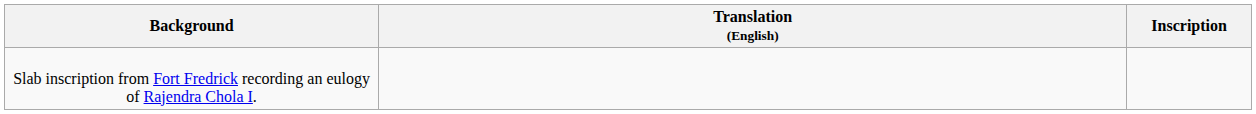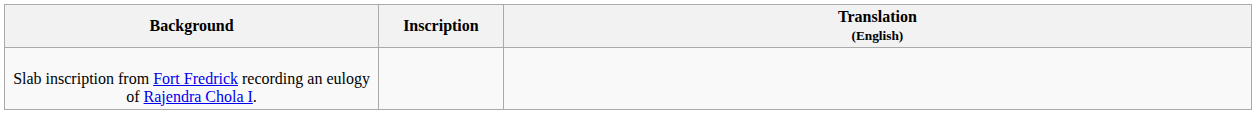columns swapped: Translation (English) <-> Inscription
